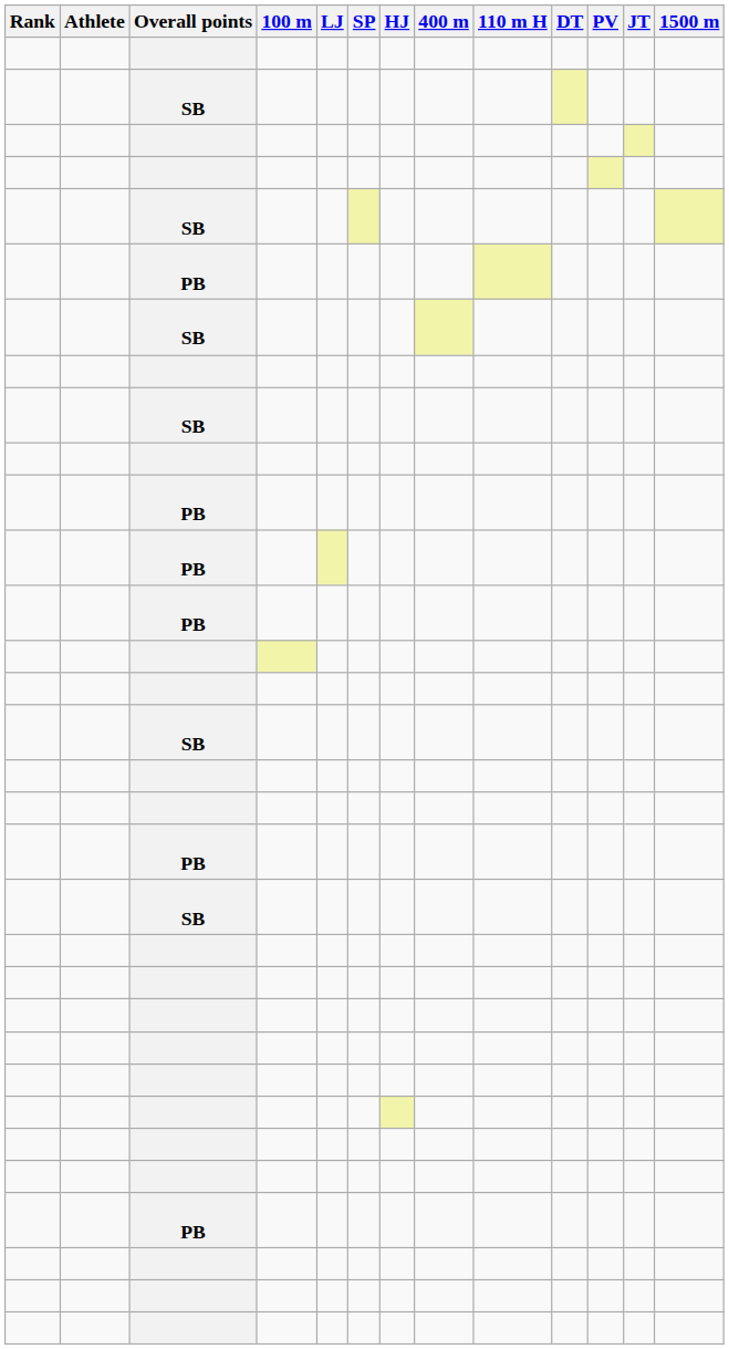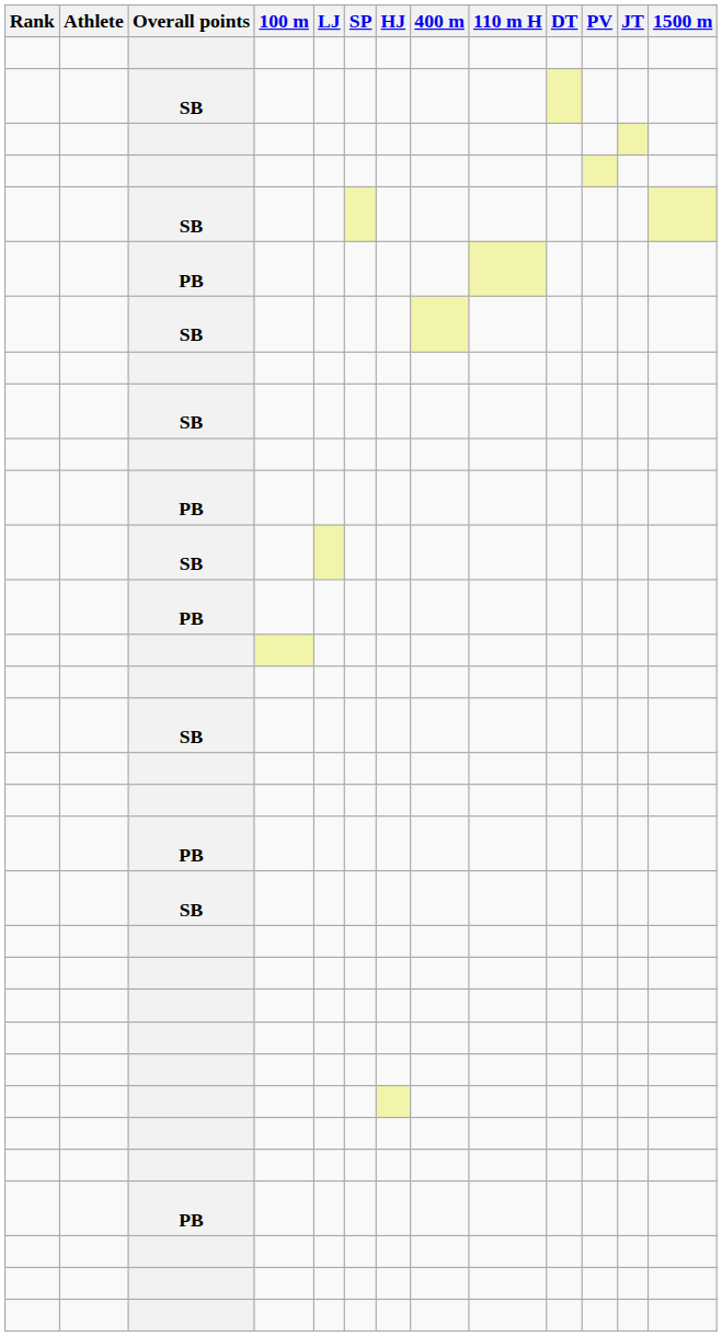row 13 | Overall points: PB -> SB
